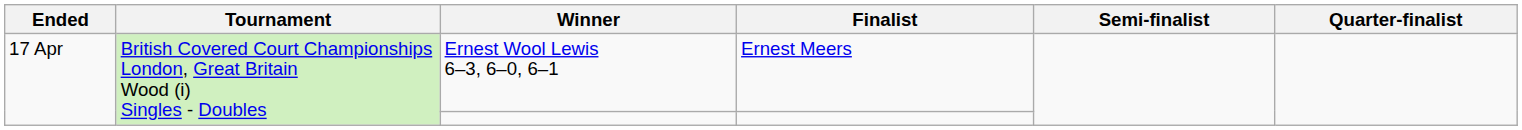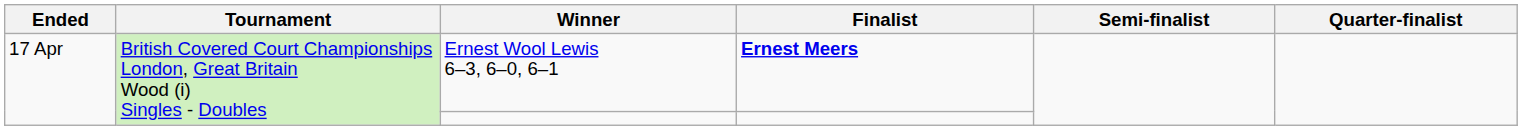Ernest Wool Lewis 6–3, 6–0, 6–1 | Finalist: normal -> bold
